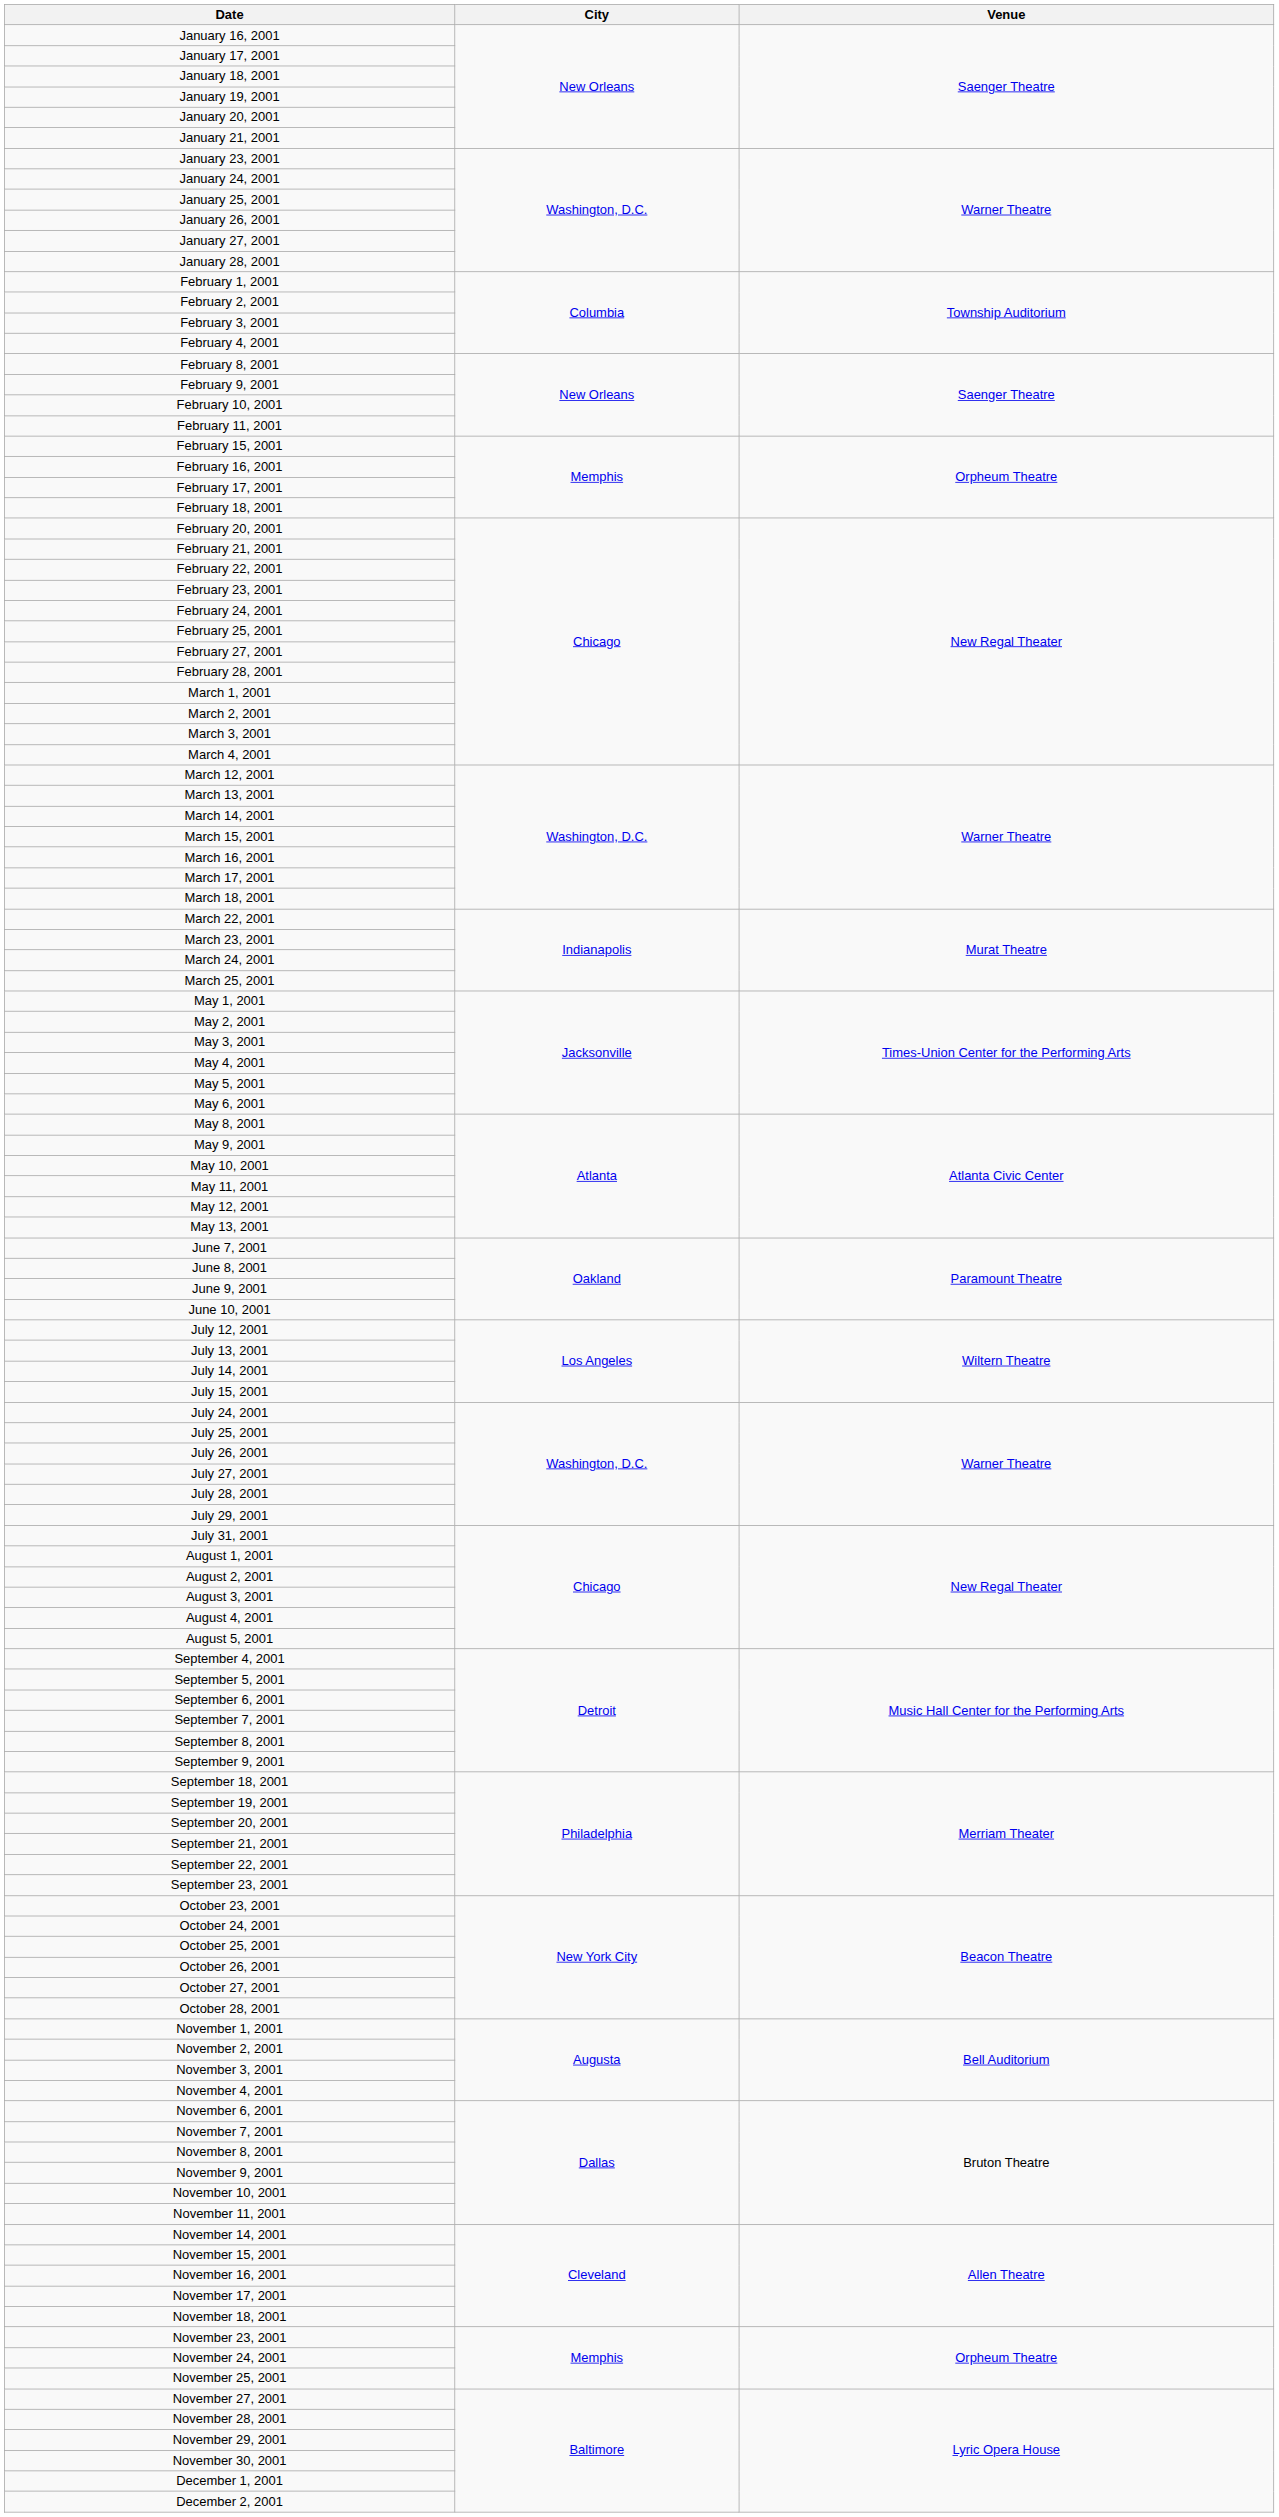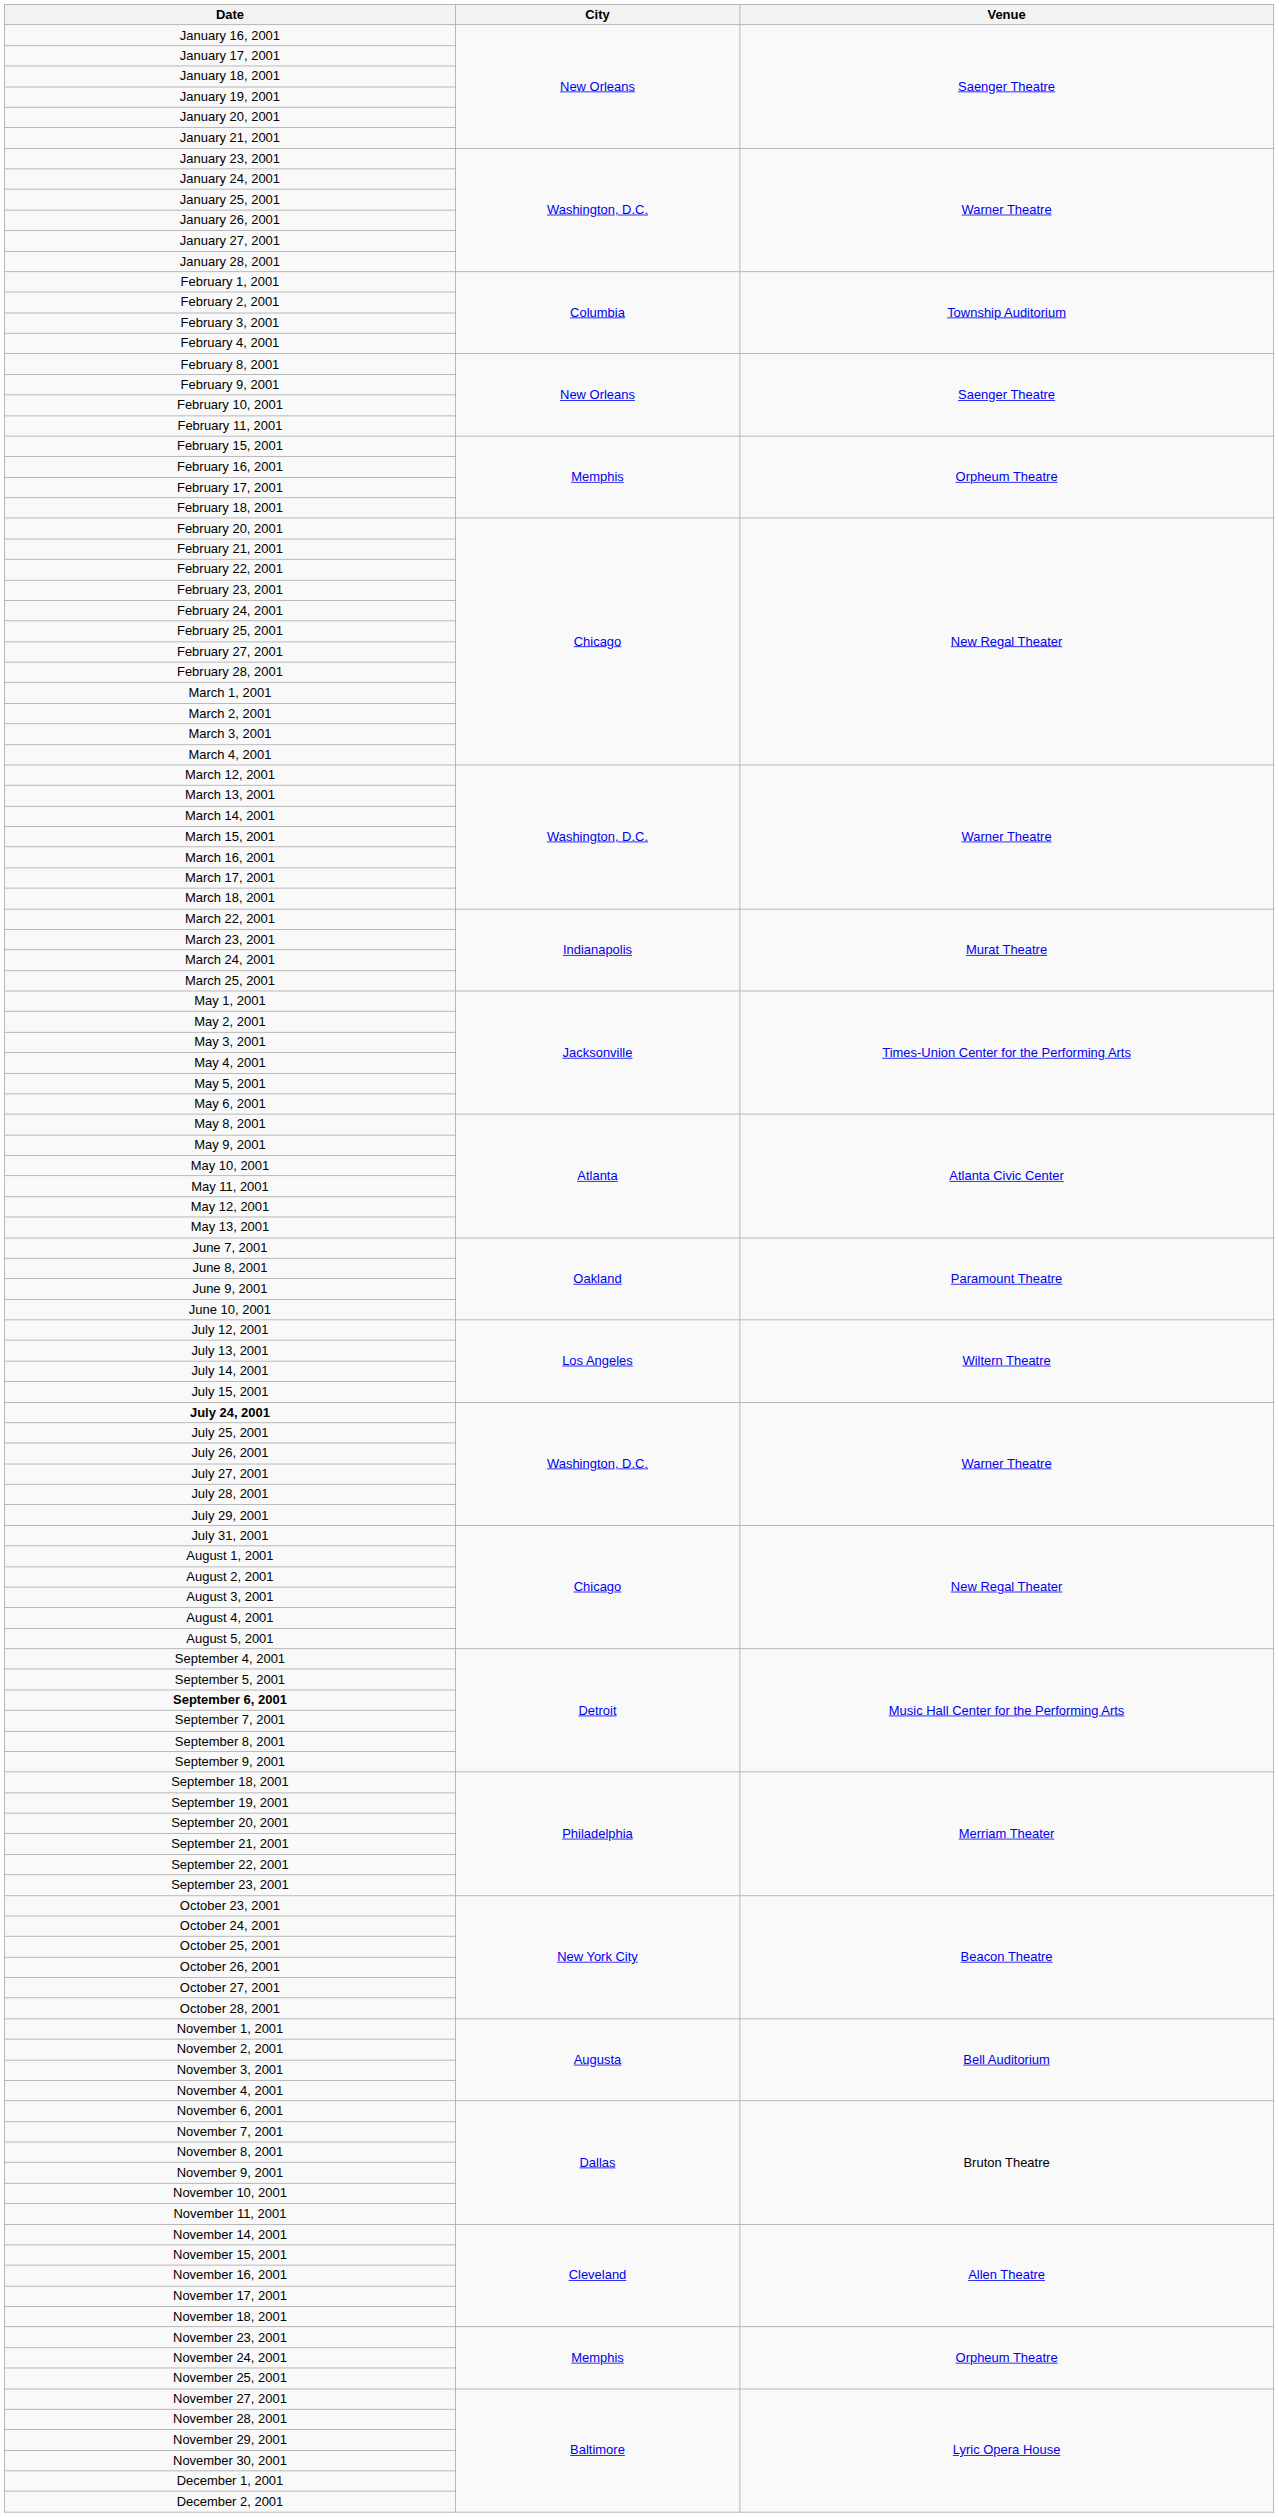July 24, 2001 | Date: normal -> bold
September 6, 2001 | Date: normal -> bold
